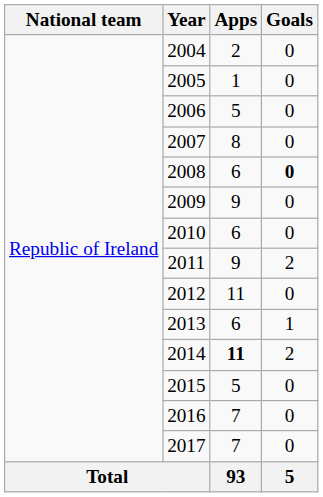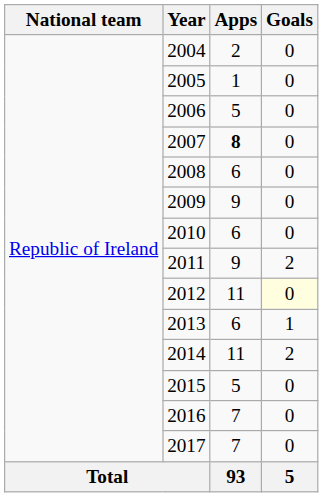2007 | Apps: normal -> bold
2008 | Goals: bold -> normal
2012 | Goals: no background -> lightyellow background
2014 | Apps: bold -> normal
